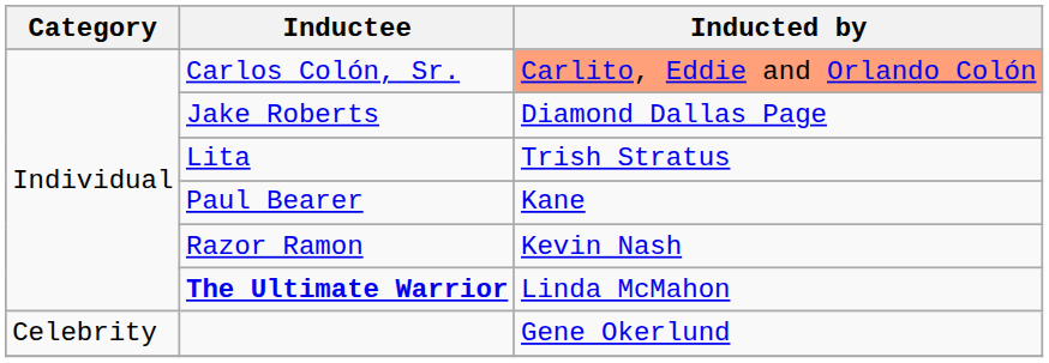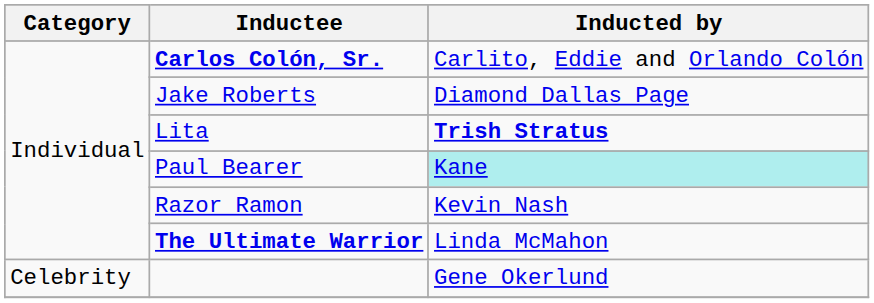Carlos Colón, Sr. | Inductee: normal -> bold
Carlos Colón, Sr. | Inducted by: lightsalmon background -> no background
Lita | Inducted by: normal -> bold
Paul Bearer | Inducted by: no background -> paleturquoise background
